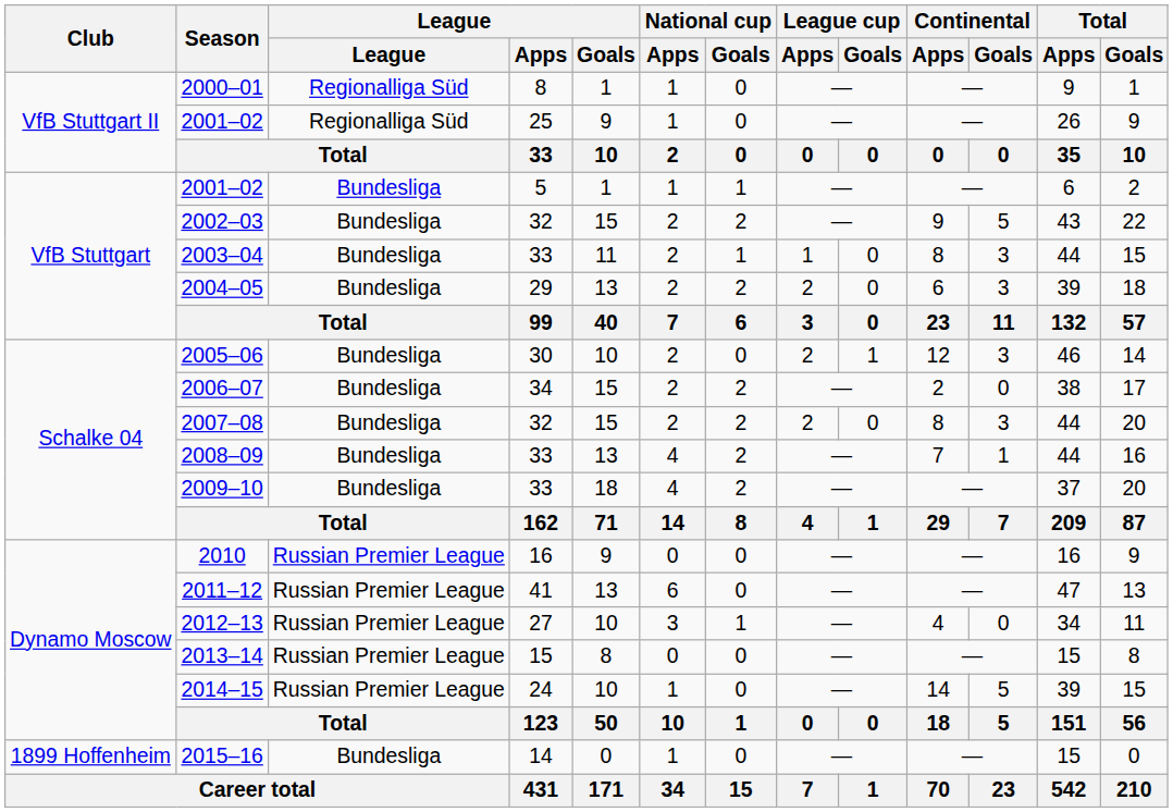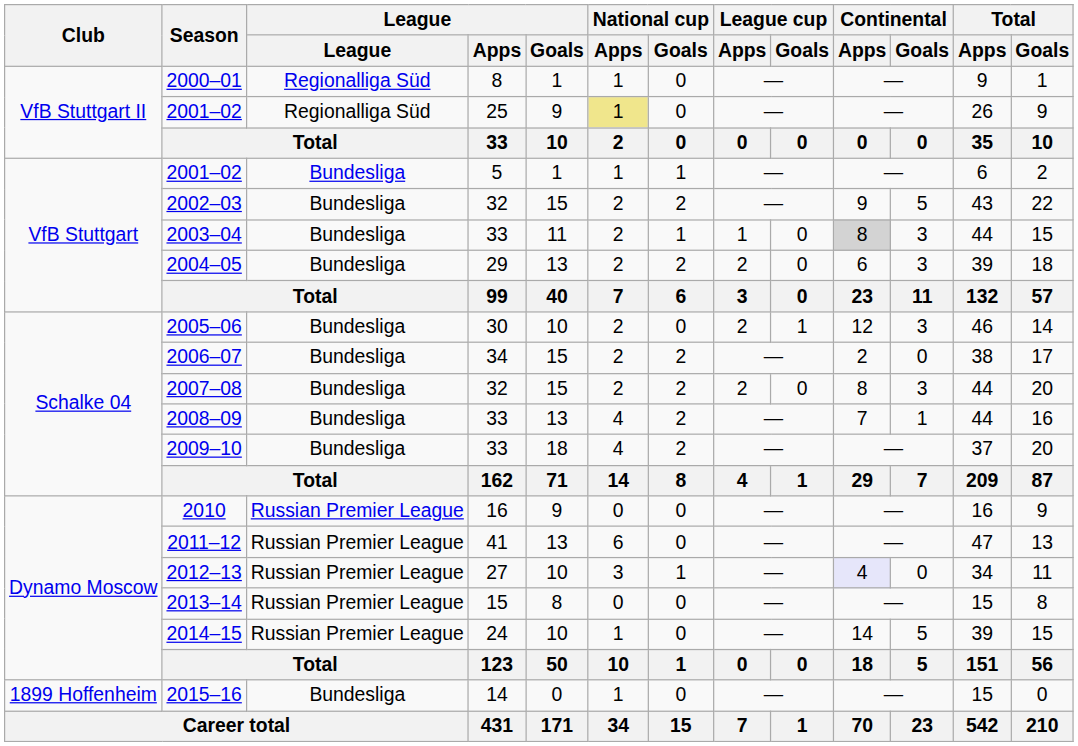2001–02 / 25 | National cup / Apps: no background -> khaki background
2003–04 | Continental / Apps: no background -> lightgrey background
2012–13 | Continental / Apps: no background -> lavender background
